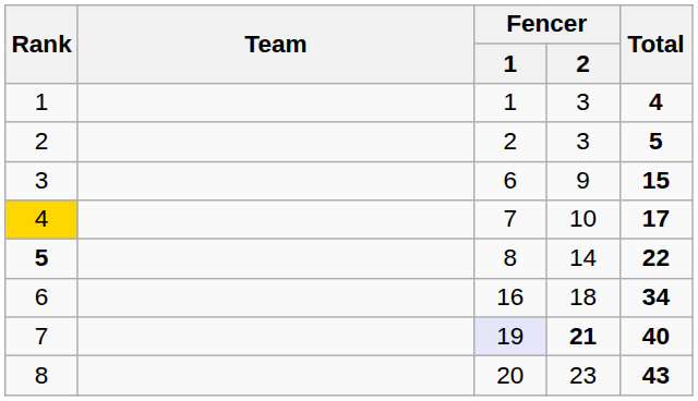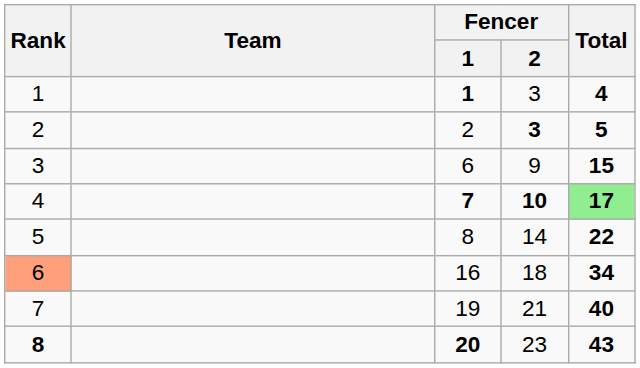row 3 | Fencer / 1: normal -> bold
row 4 | Fencer / 2: normal -> bold
row 6 | Rank: gold background -> no background
row 6 | Fencer / 1: normal -> bold
row 6 | Fencer / 2: normal -> bold
row 6 | Total: no background -> lightgreen background
row 7 | Rank: bold -> normal
row 8 | Rank: no background -> lightsalmon background
row 9 | Fencer / 1: lavender background -> no background
row 9 | Fencer / 2: bold -> normal
row 10 | Rank: normal -> bold
row 10 | Fencer / 1: normal -> bold
